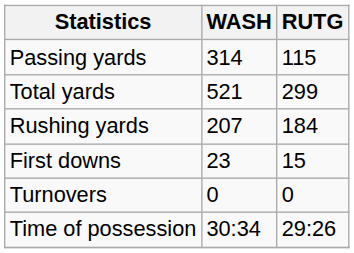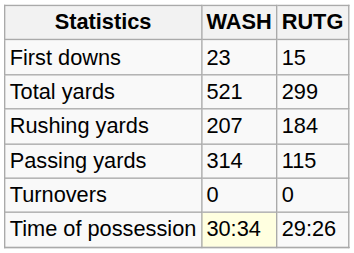rows swapped: First downs <-> Passing yards
Time of possession | WASH: no background -> lightyellow background
